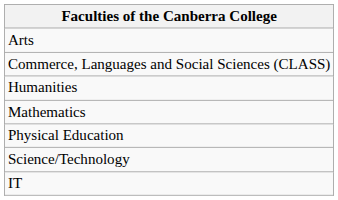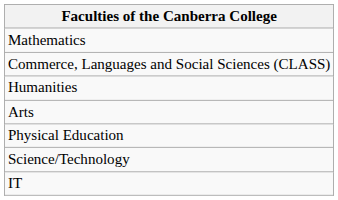row 2 | column 1: Arts -> Mathematics
row 5 | column 1: Mathematics -> Arts
